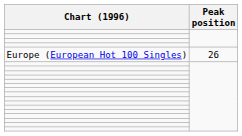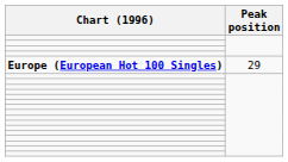row 6 | Chart (1996): normal -> bold
row 6 | Peak position: 26 -> 29
